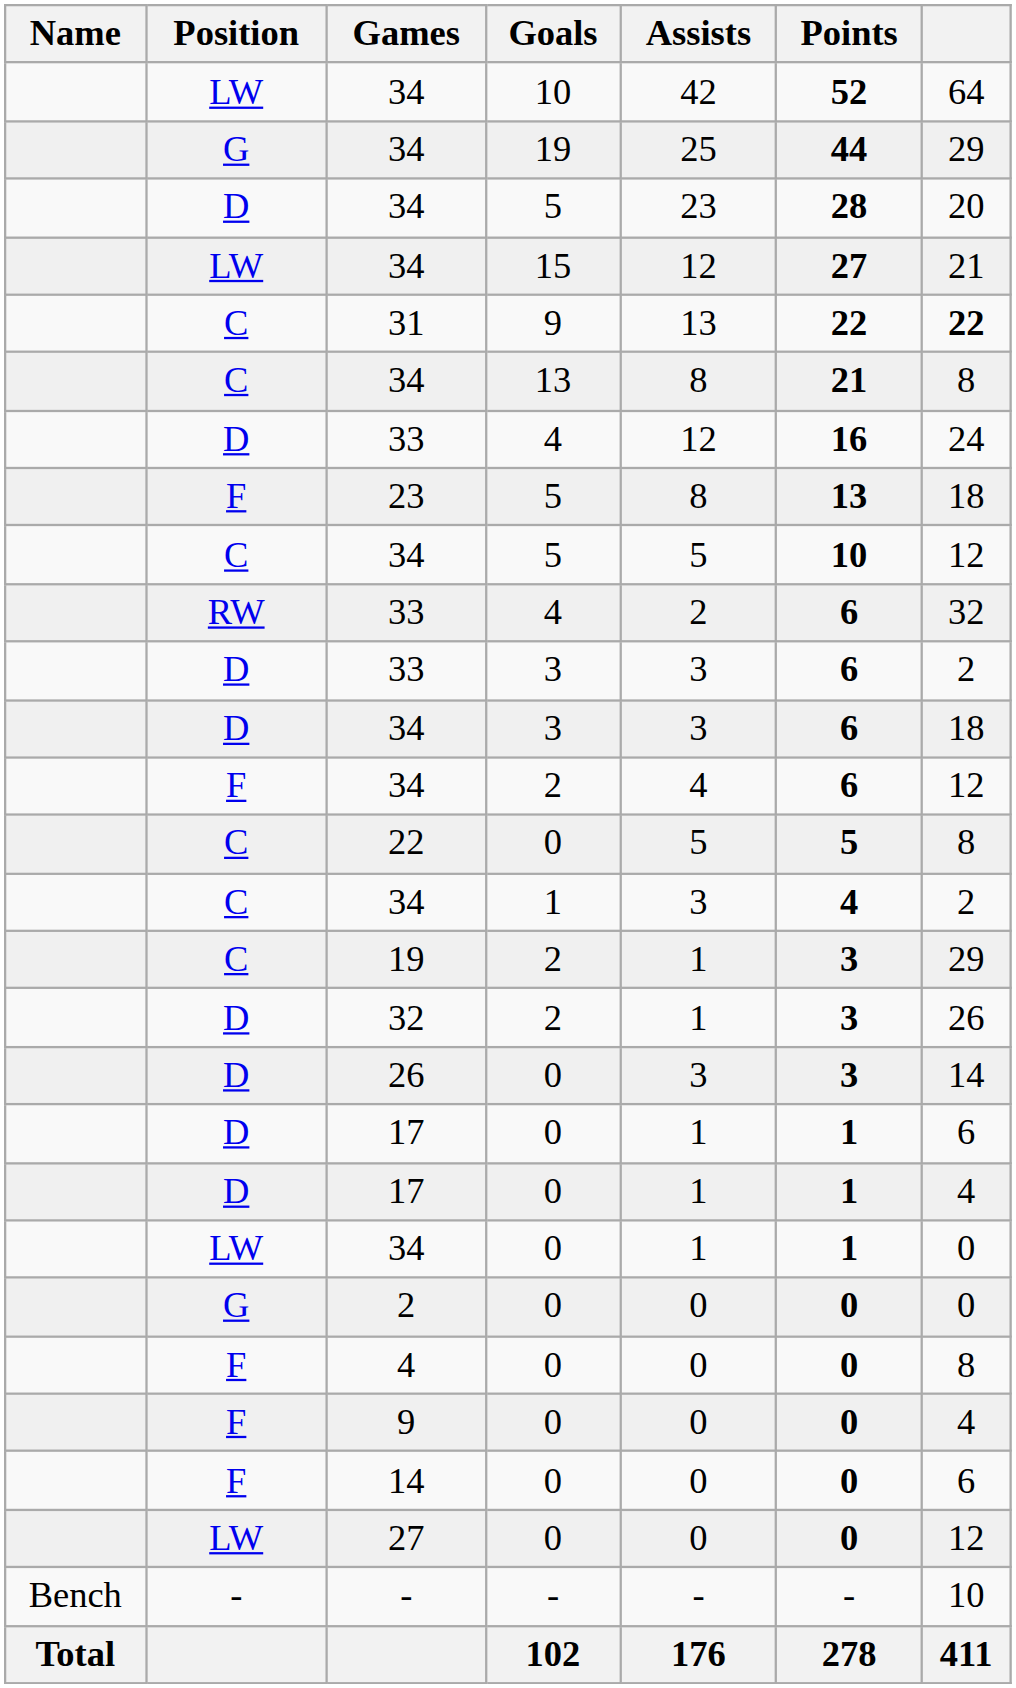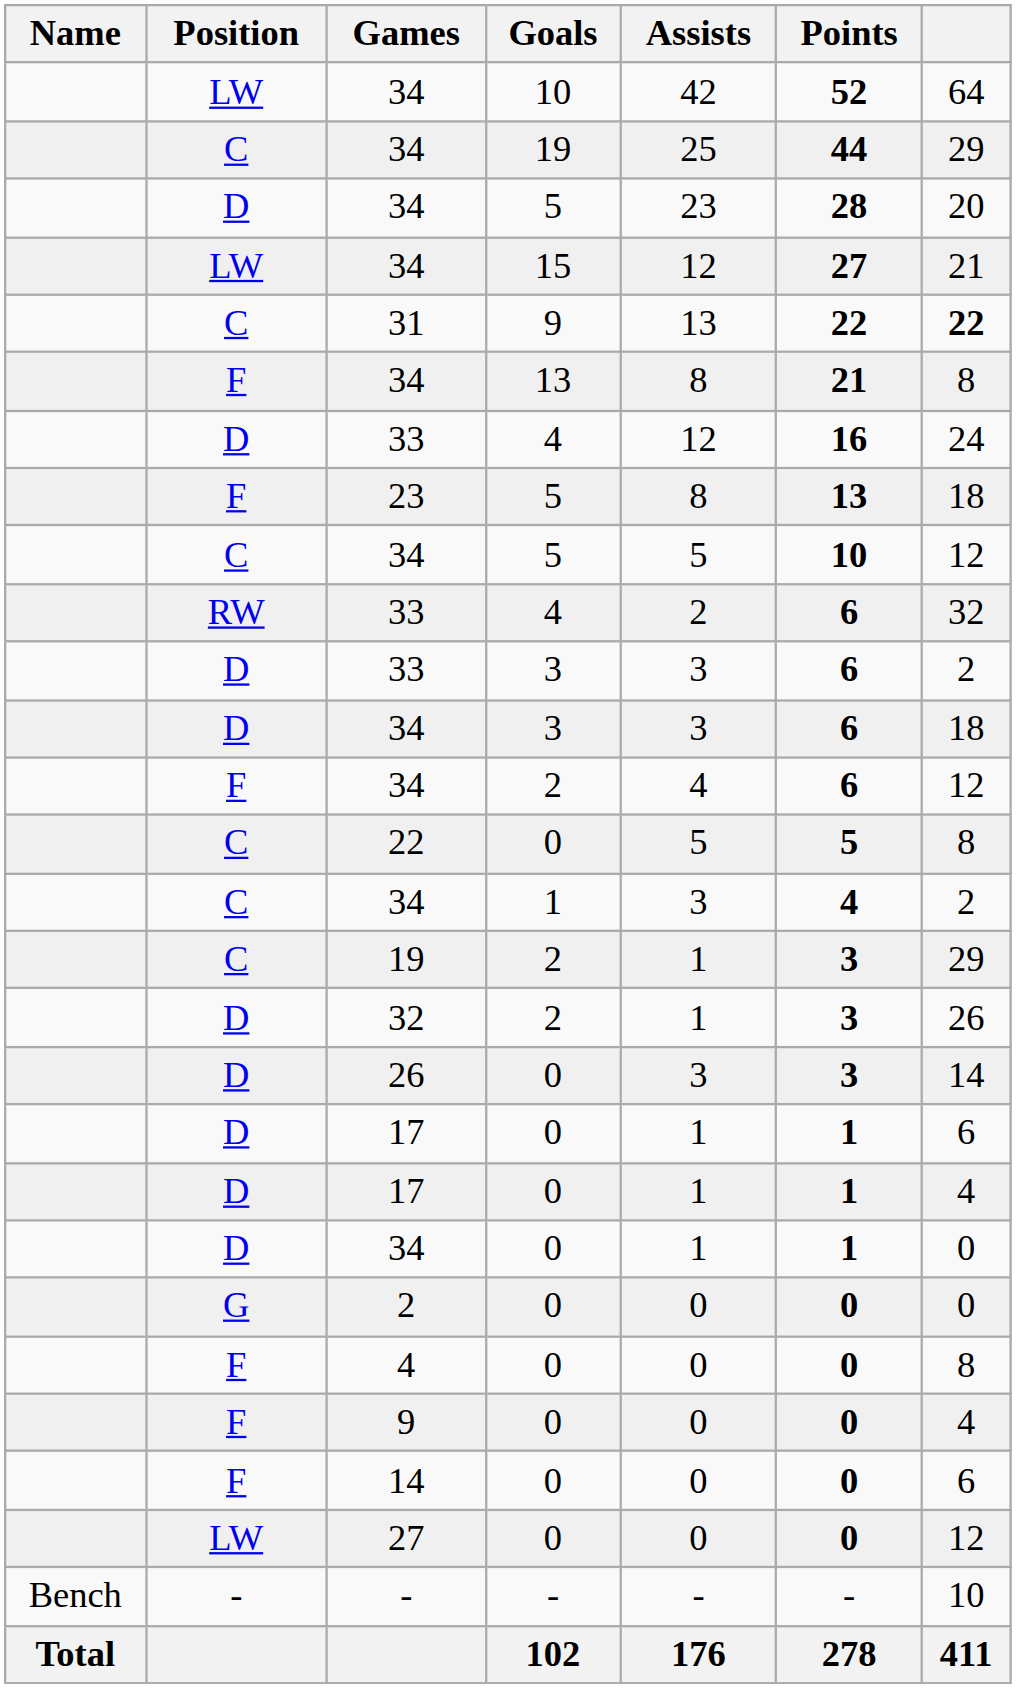34 / 19 | Position: G -> C
34 / 13 | Position: C -> F
34 / 0 | Position: LW -> D
